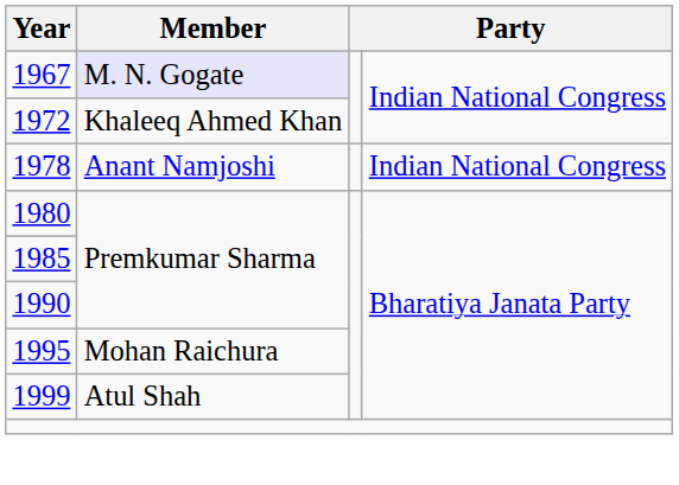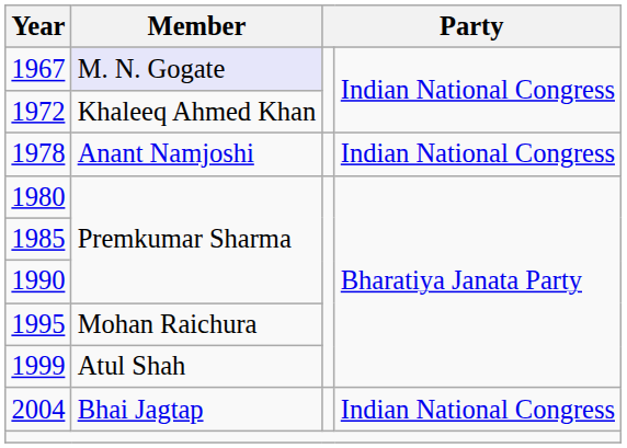+ row: 2004 | Bhai Jagtap | Indian National Congress
